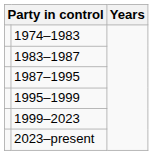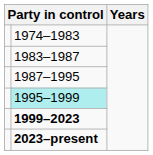1995–1999 | column 2: no background -> paleturquoise background
1999–2023 | column 2: normal -> bold
2023–present | column 2: normal -> bold
